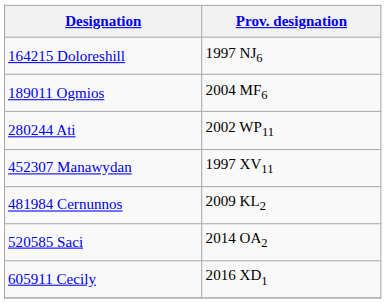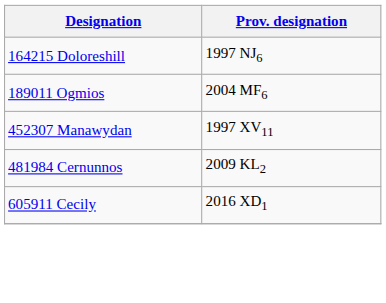- row: 280244 Ati | 2002 WP11
- row: 520585 Saci | 2014 OA2
